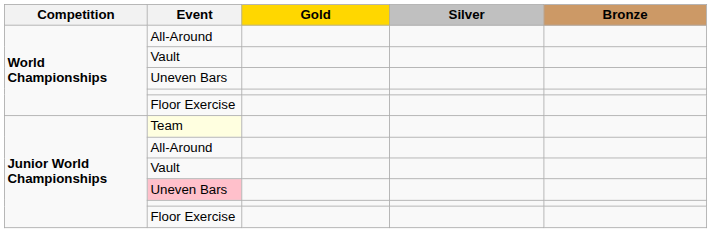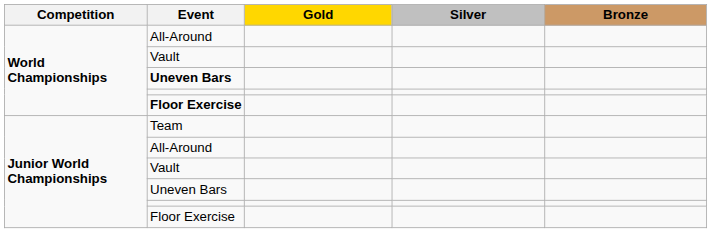World Championships / Uneven Bars | Event: normal -> bold
World Championships / Floor Exercise | Event: normal -> bold
Team | Event: lightyellow background -> no background
Junior World Championships / Uneven Bars | Event: pink background -> no background
